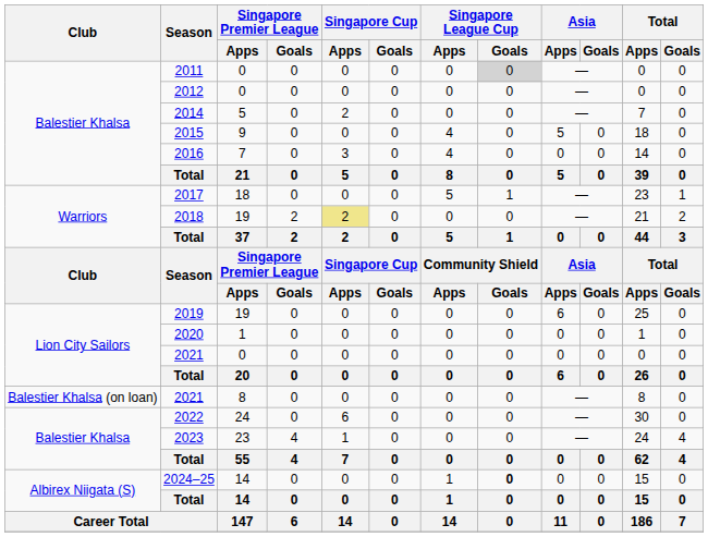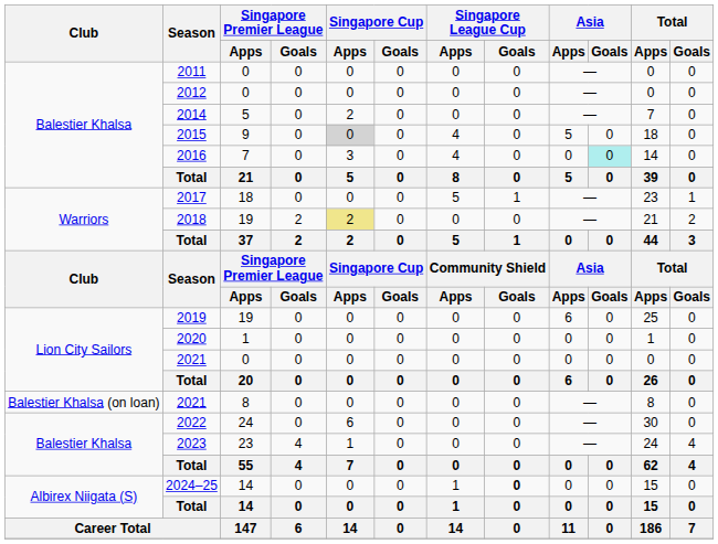2011 | Singapore League Cup / Goals: lightgrey background -> no background
2015 | Singapore Cup / Apps: no background -> lightgrey background
2016 | Asia / Goals: no background -> paleturquoise background
